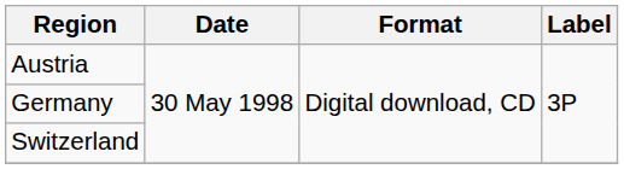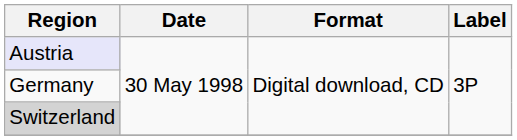Austria | Region: no background -> lavender background
Switzerland | Region: no background -> lightgrey background
